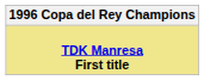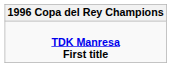row 2 | column 1: khaki background -> no background
